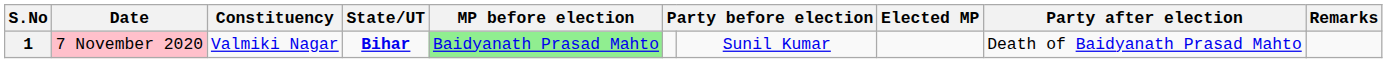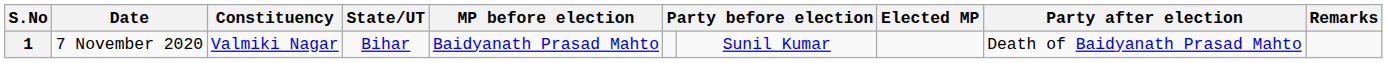1 | Date: pink background -> no background
1 | State/UT: bold -> normal
1 | MP before election: lightgreen background -> no background
